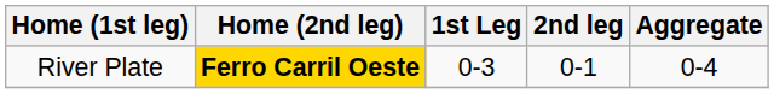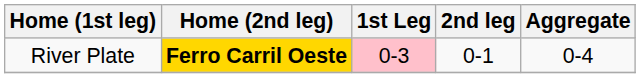River Plate | 1st Leg: no background -> pink background
